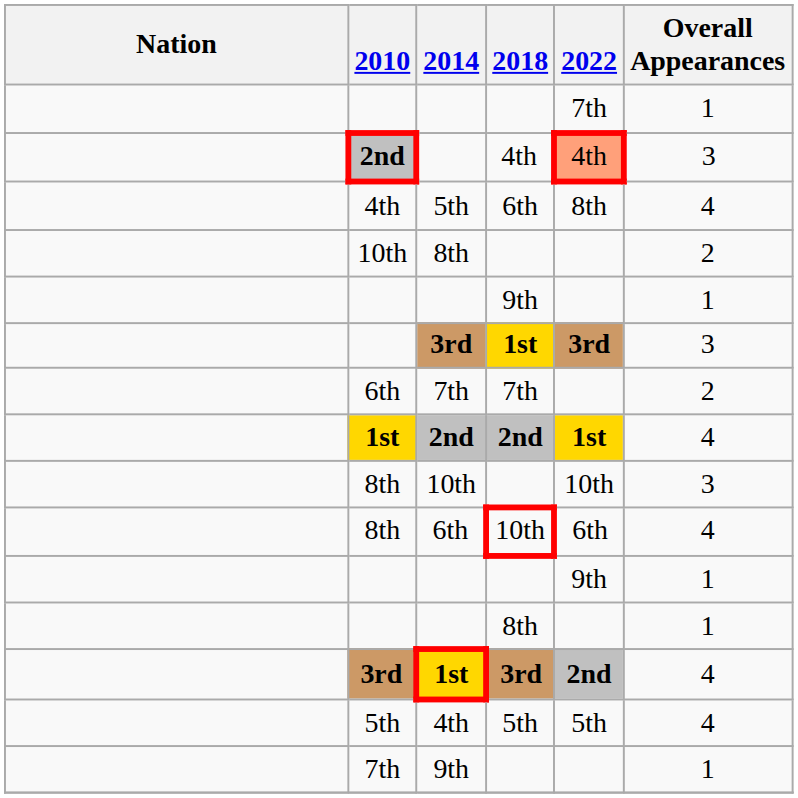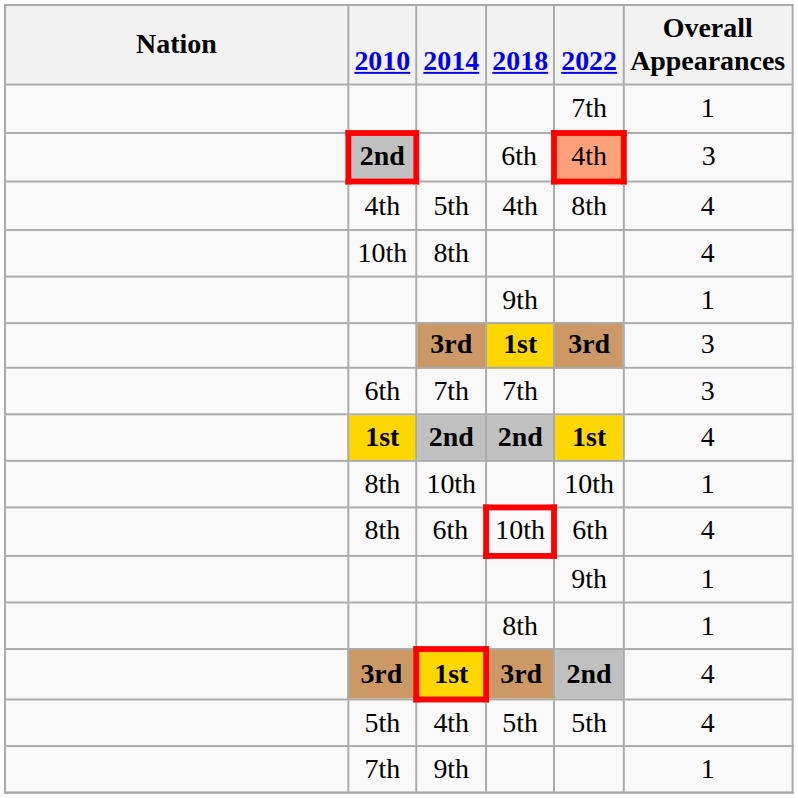row 3 | 2018: 4th -> 6th
row 4 | 2018: 6th -> 4th
row 5 | Overall Appearances: 2 -> 4
row 8 | Overall Appearances: 2 -> 3
row 10 | Overall Appearances: 3 -> 1
